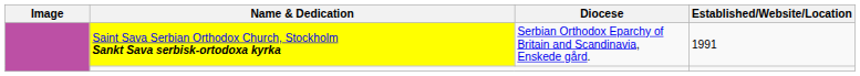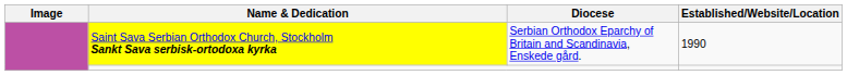row 2 | Established/Website/Location: 1991 -> 1990
